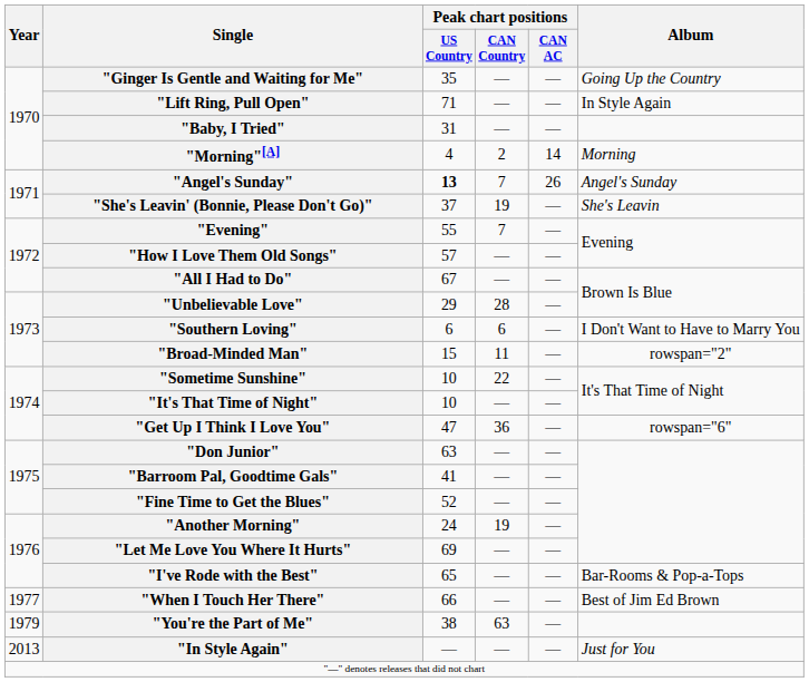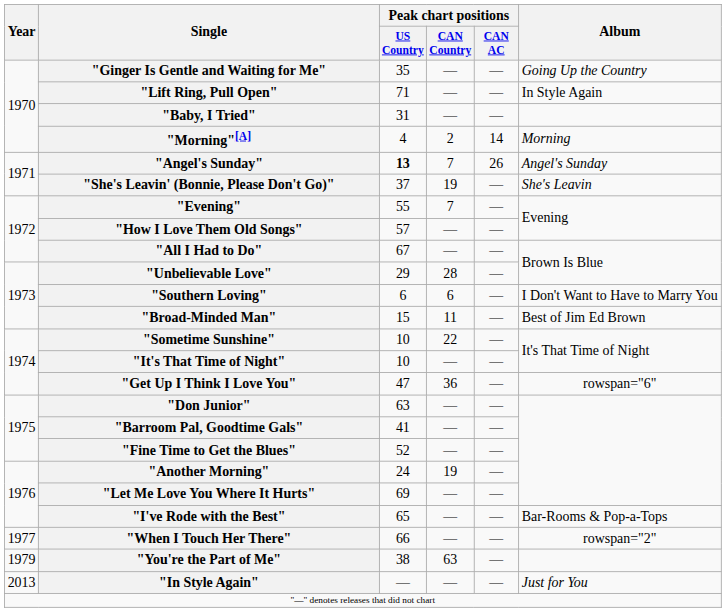"Broad-Minded Man" | Album: rowspan="2" -> Best of Jim Ed Brown
"When I Touch Her There" | Album: Best of Jim Ed Brown -> rowspan="2"
